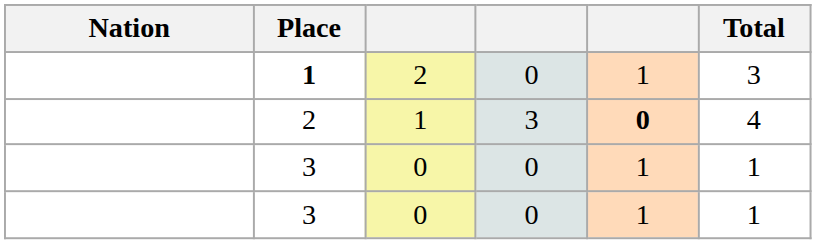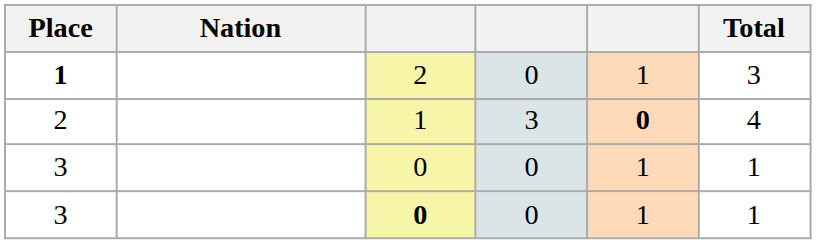columns swapped: Place <-> Nation
row 5 | column 3: normal -> bold
